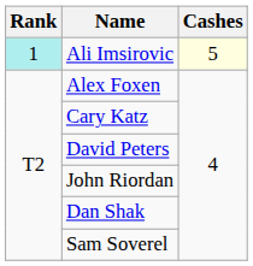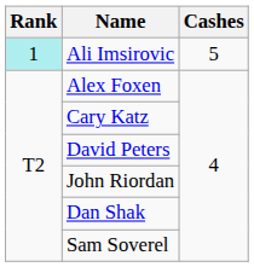Ali Imsirovic | Cashes: lightyellow background -> no background
